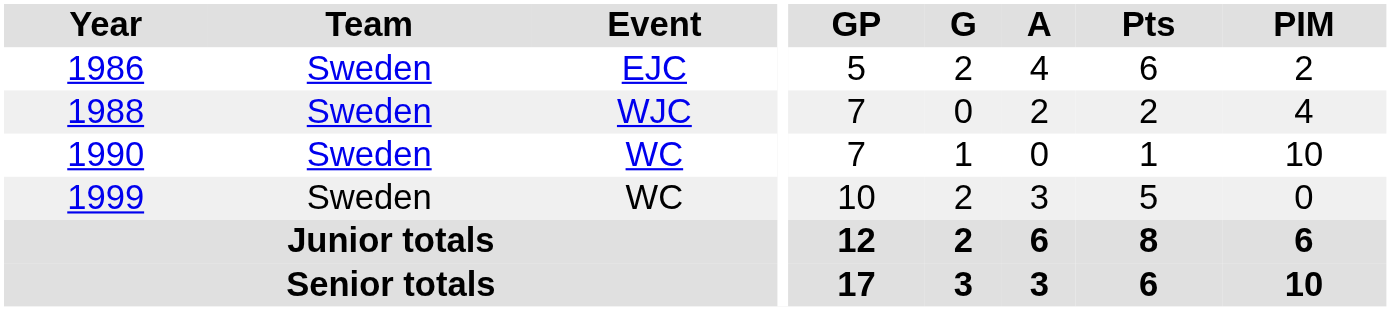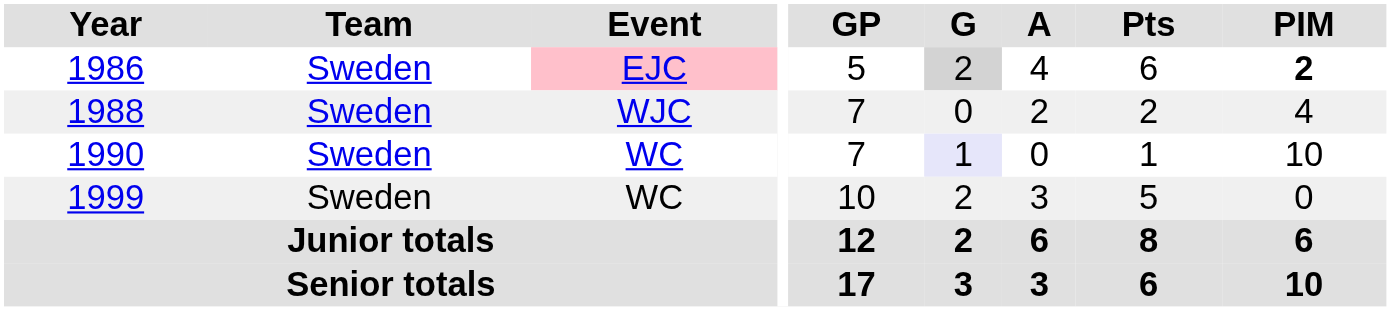1986 | Event: no background -> pink background
1986 | G: no background -> lightgrey background
1986 | PIM: normal -> bold
1990 | G: no background -> lavender background
